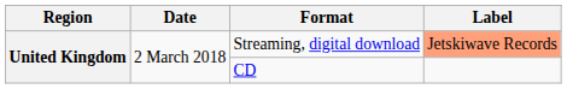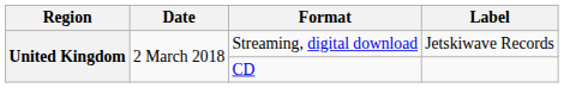Streaming, digital download | Label: lightsalmon background -> no background
